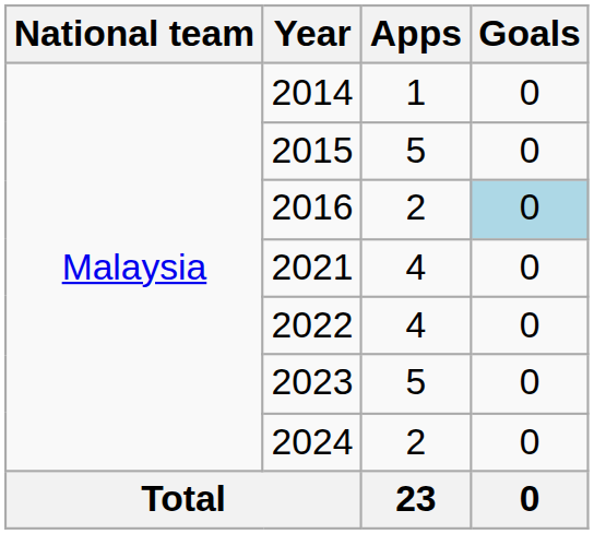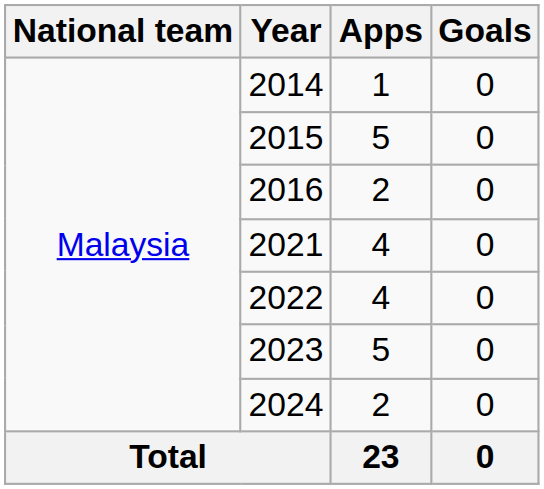2016 | Goals: lightblue background -> no background
